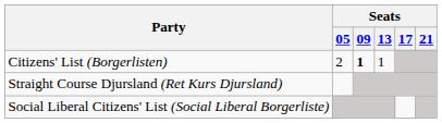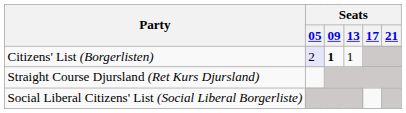Citizens' List (Borgerlisten) | Seats / 05: no background -> lavender background
